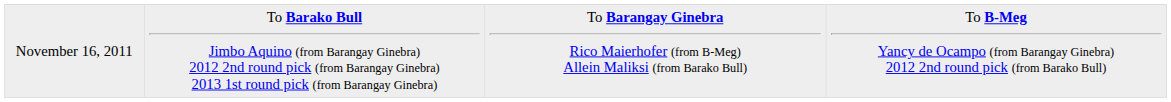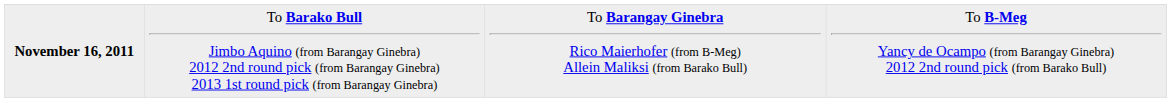November 16, 2011 | column 1: normal -> bold
